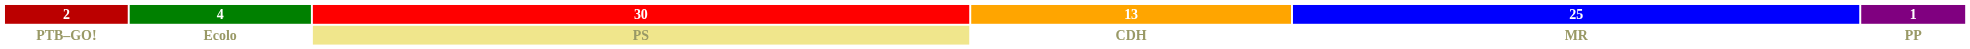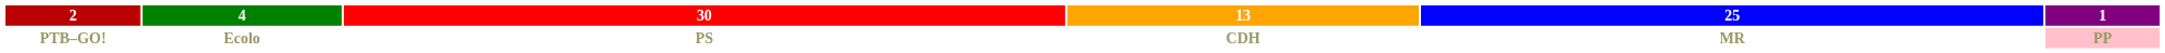PTB–GO! | column 3: khaki background -> no background
PTB–GO! | column 6: no background -> pink background
